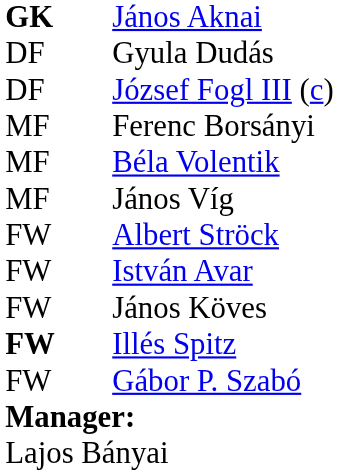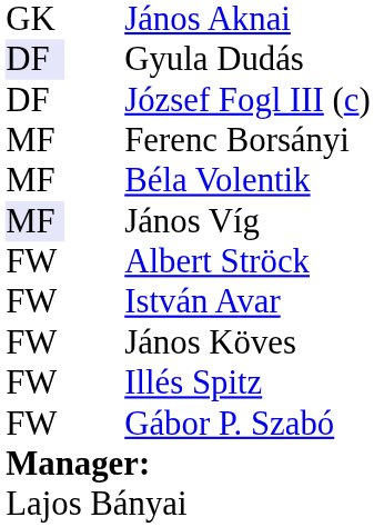János Aknai | column 1: bold -> normal
Gyula Dudás | column 1: no background -> lavender background
János Víg | column 1: no background -> lavender background
Illés Spitz | column 1: bold -> normal
